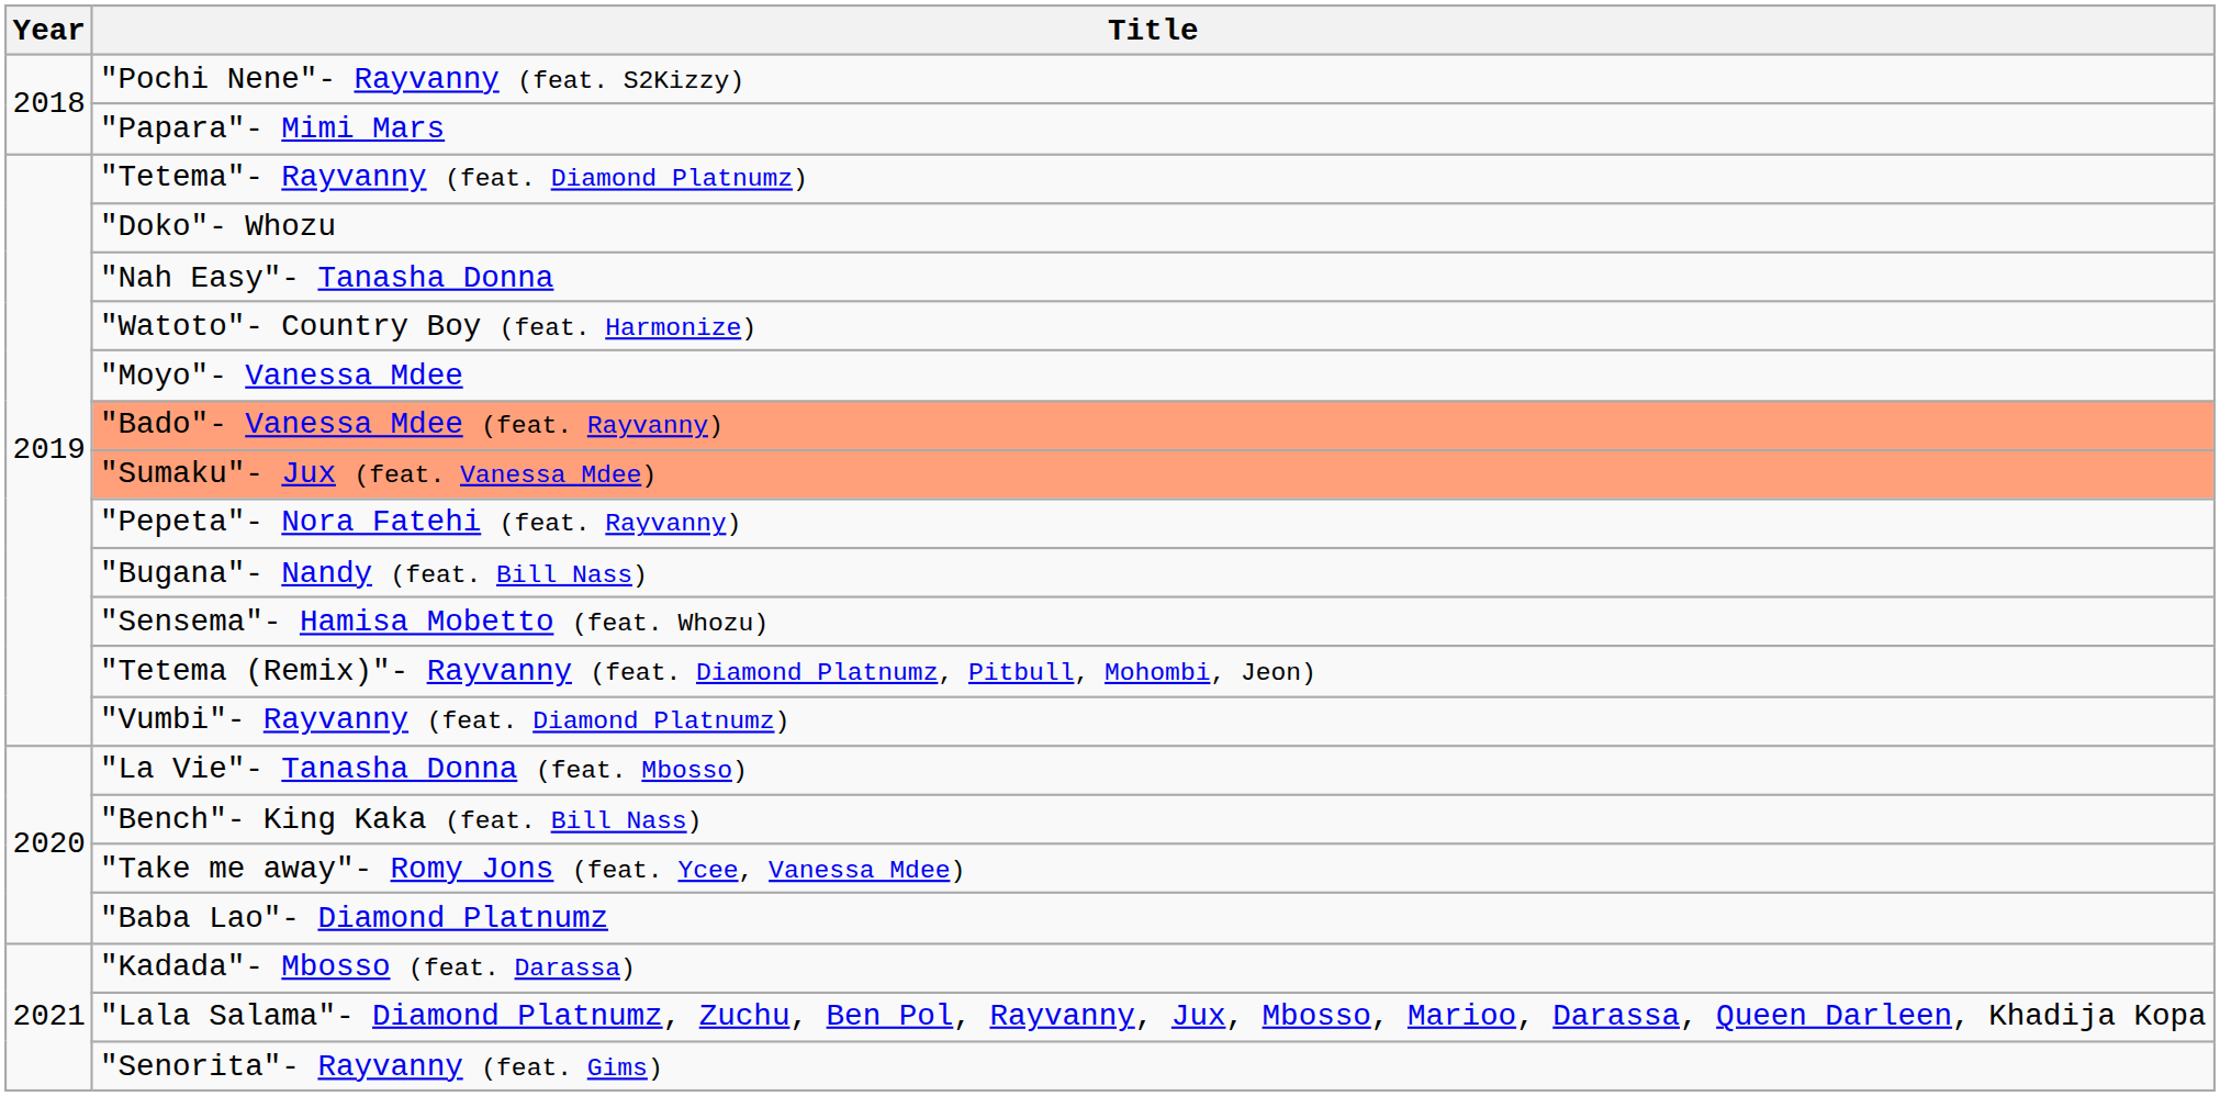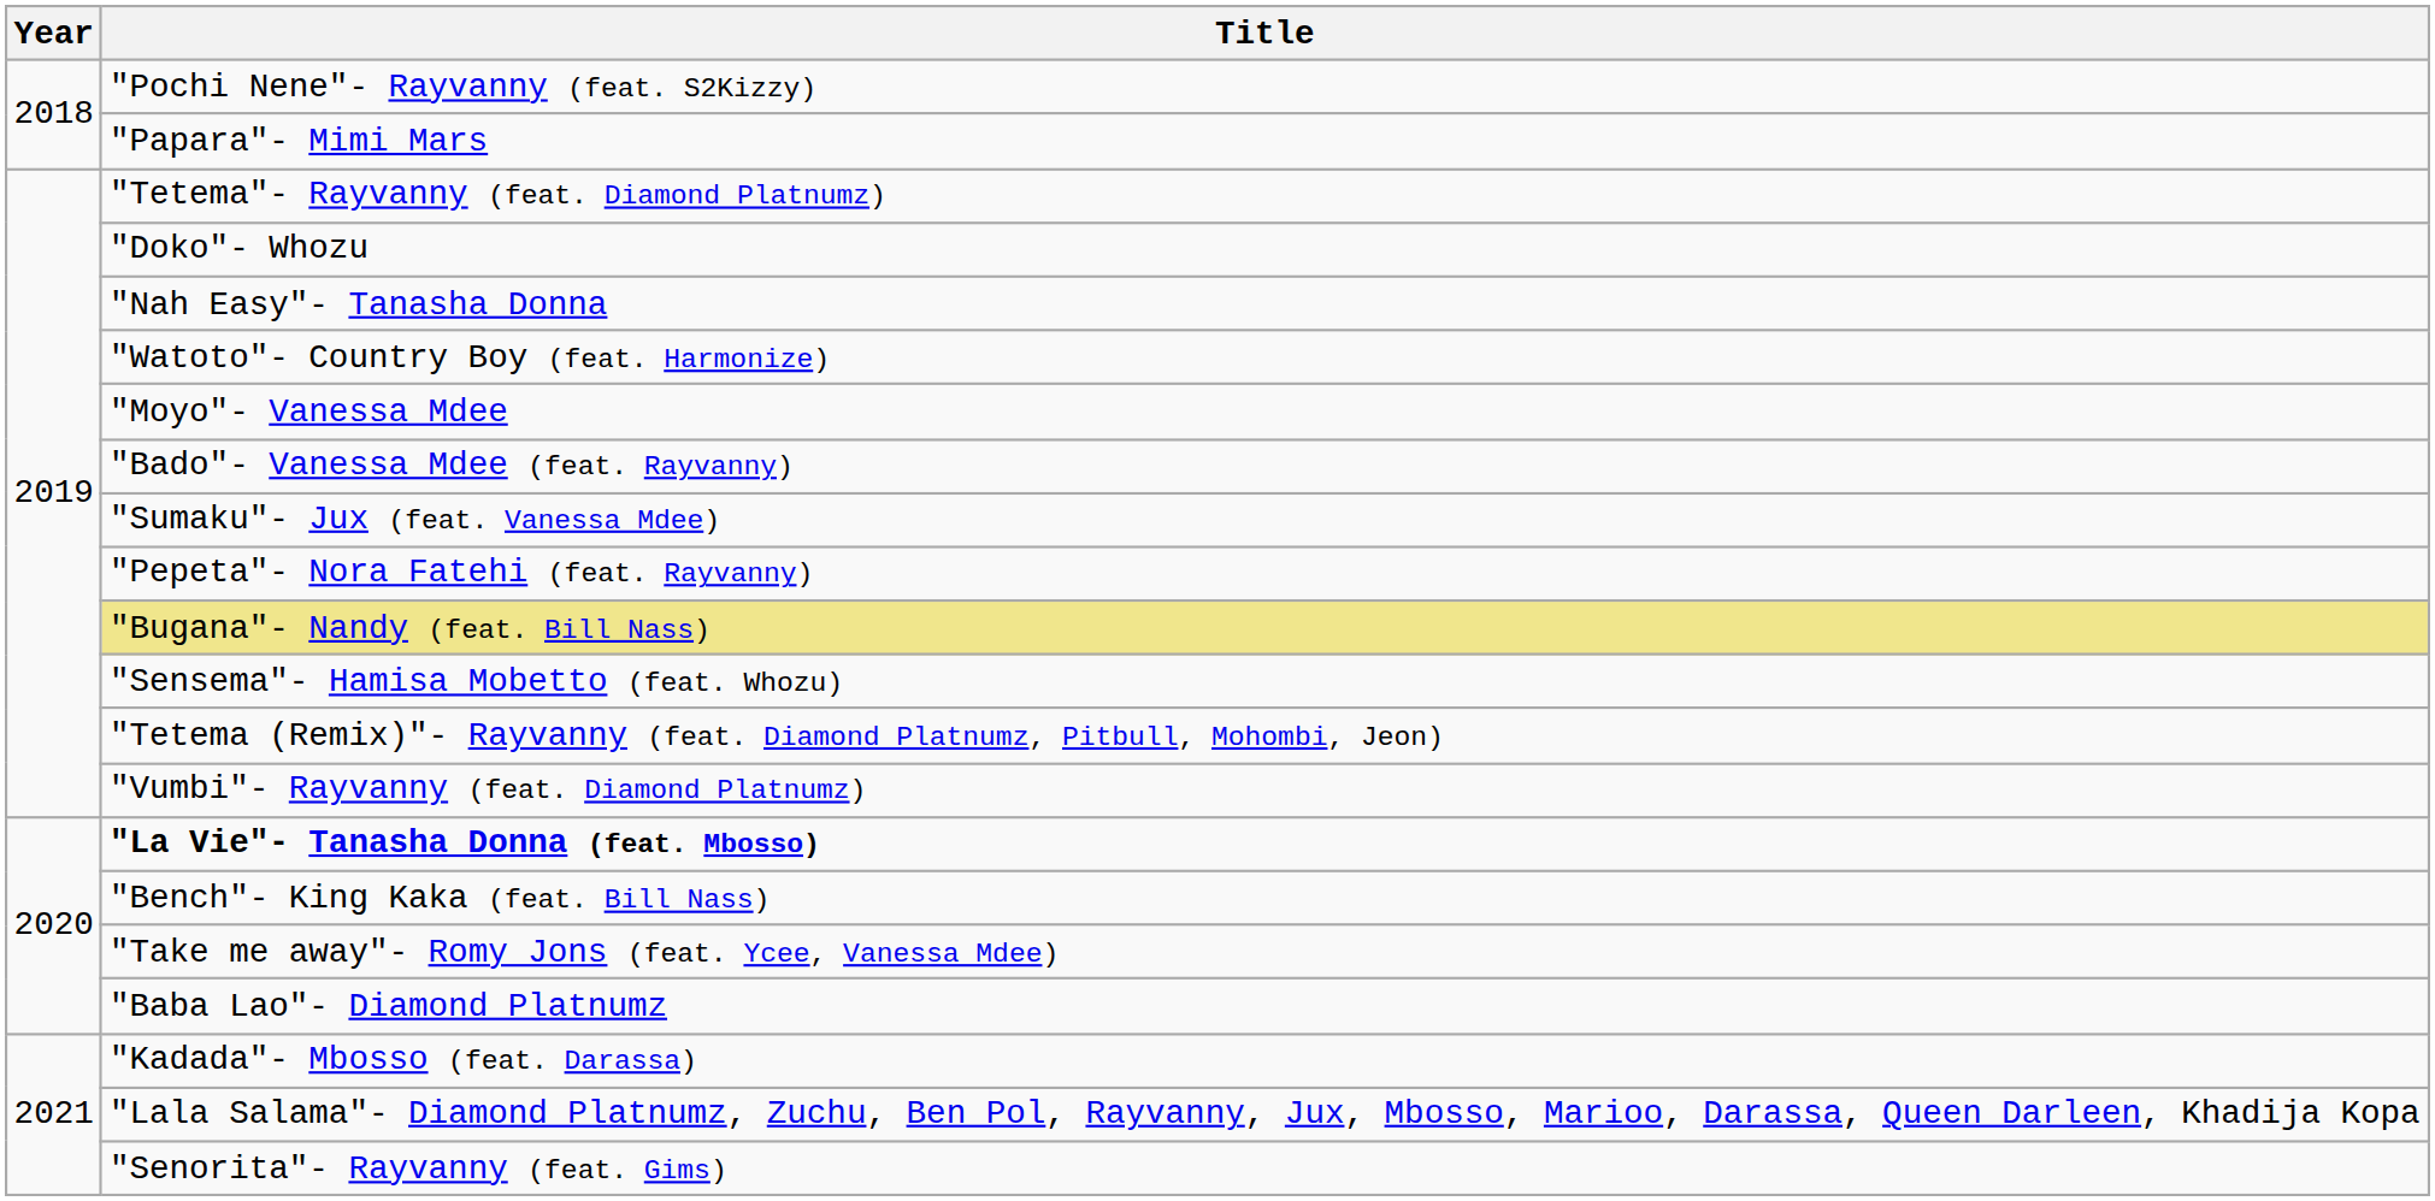"Bado"- Vanessa Mdee (feat. Rayvanny) | Title: lightsalmon background -> no background
"Sumaku"- Jux (feat. Vanessa Mdee) | Title: lightsalmon background -> no background
"Bugana"- Nandy (feat. Bill Nass) | Title: no background -> khaki background
"La Vie"- Tanasha Donna (feat. Mbosso) | Title: normal -> bold
